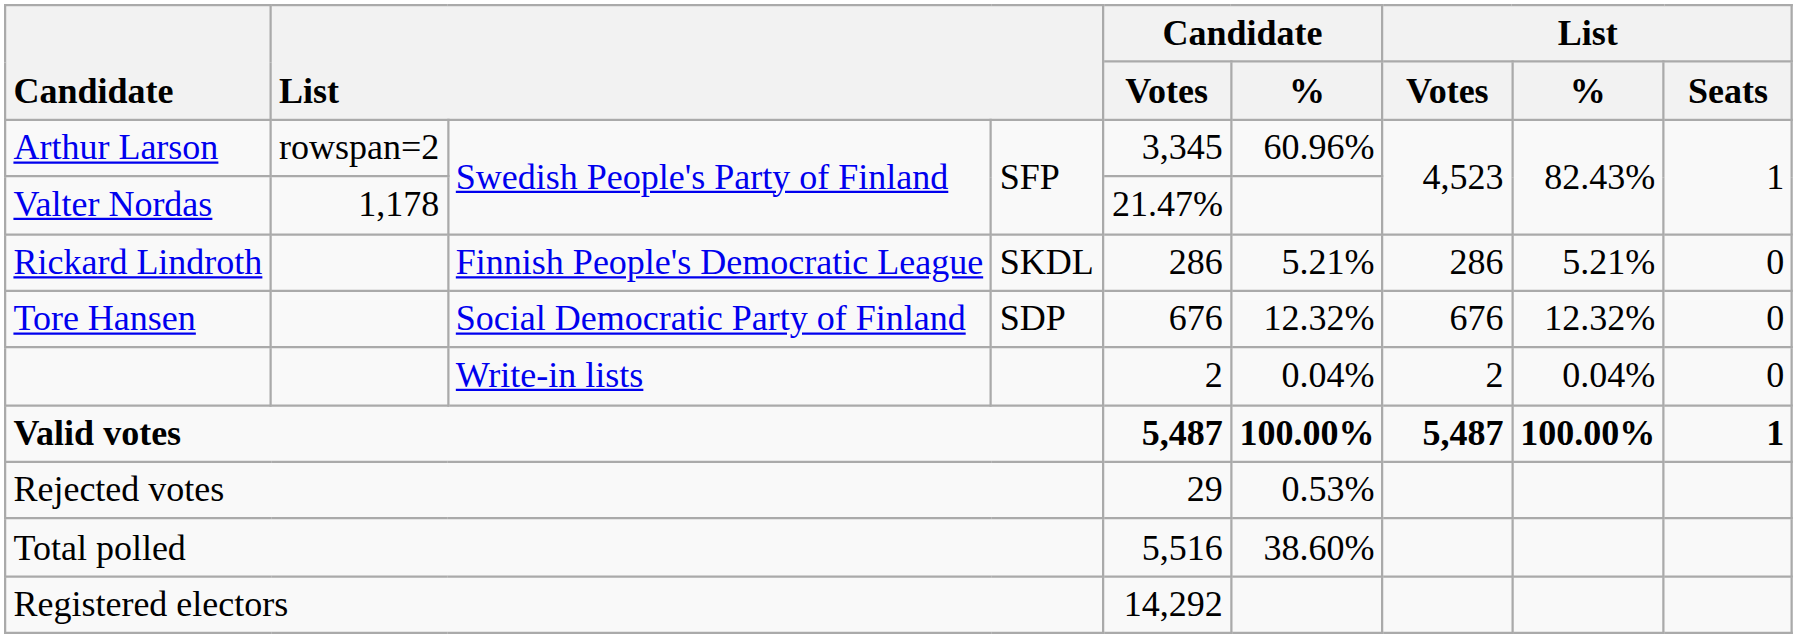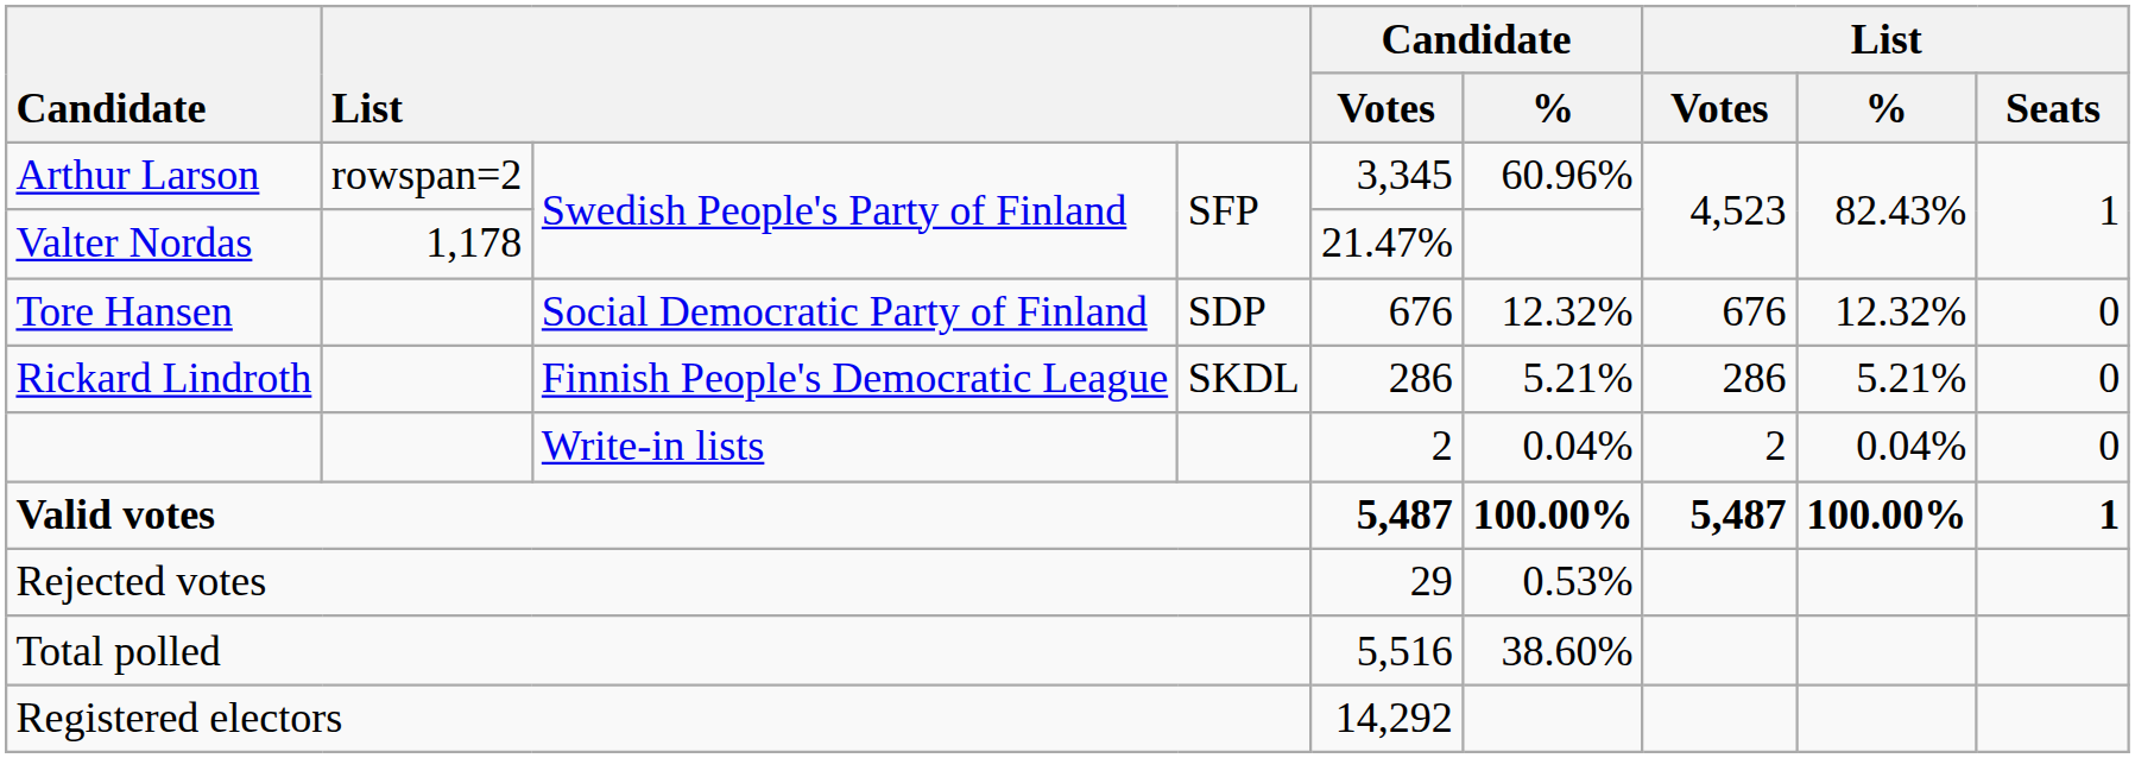rows swapped: Tore Hansen <-> Rickard Lindroth
